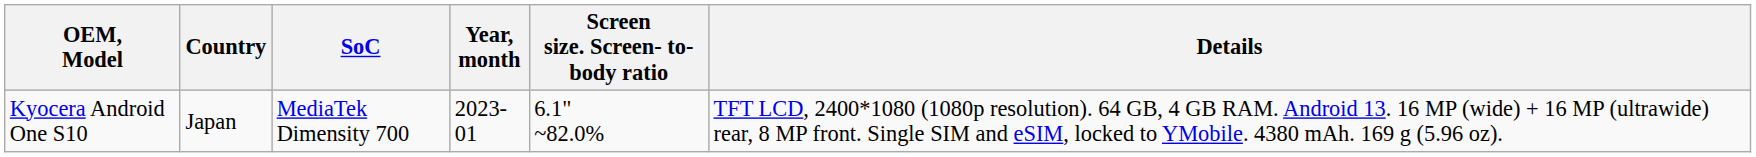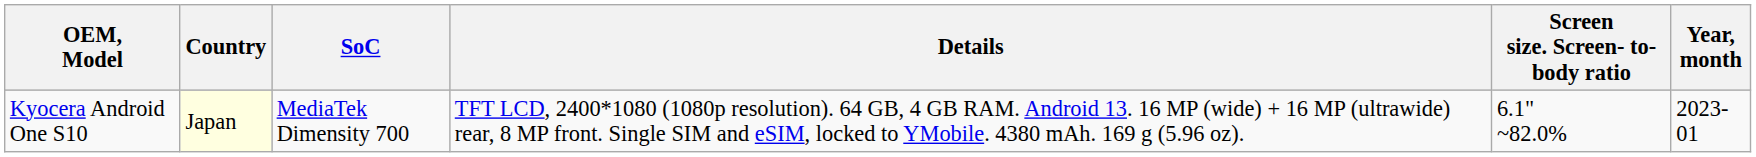columns swapped: Year, month <-> Details
Kyocera Android One S10 | Country: no background -> lightyellow background
